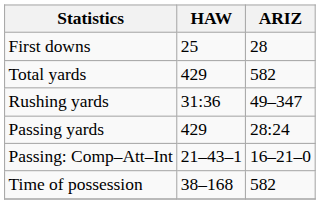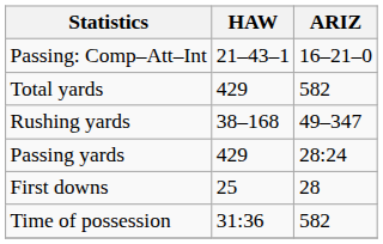rows swapped: First downs <-> Passing: Comp–Att–Int
Rushing yards | HAW: 31:36 -> 38–168
Time of possession | HAW: 38–168 -> 31:36
